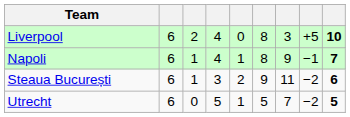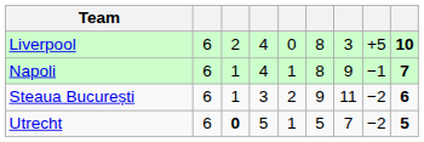Utrecht | column 3: normal -> bold
